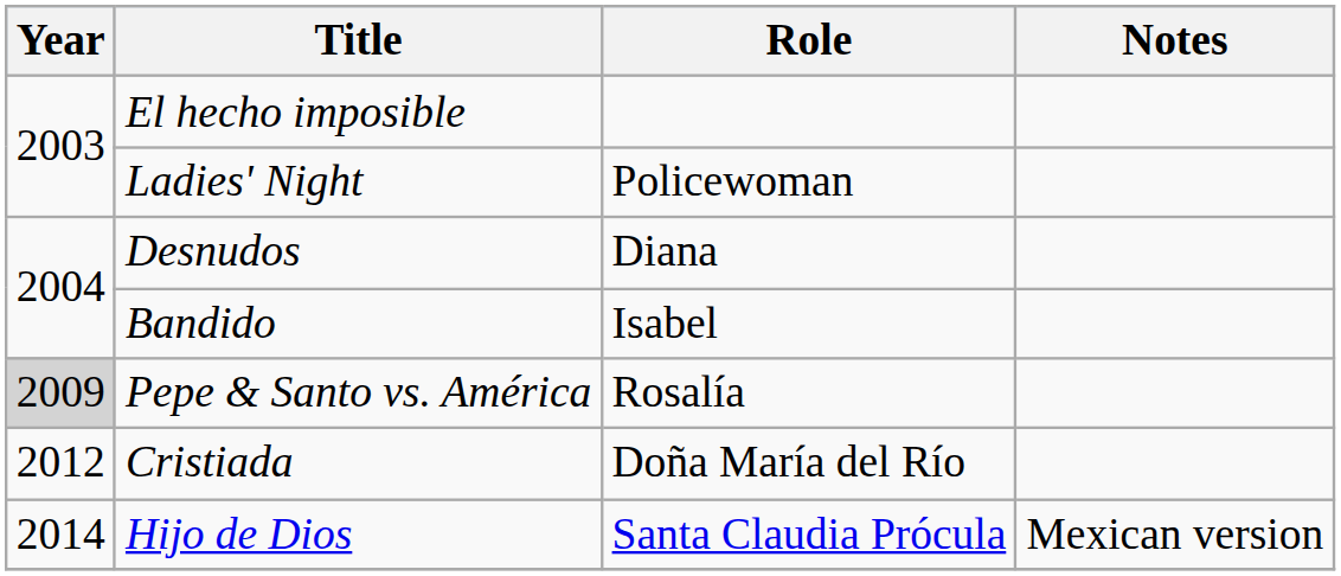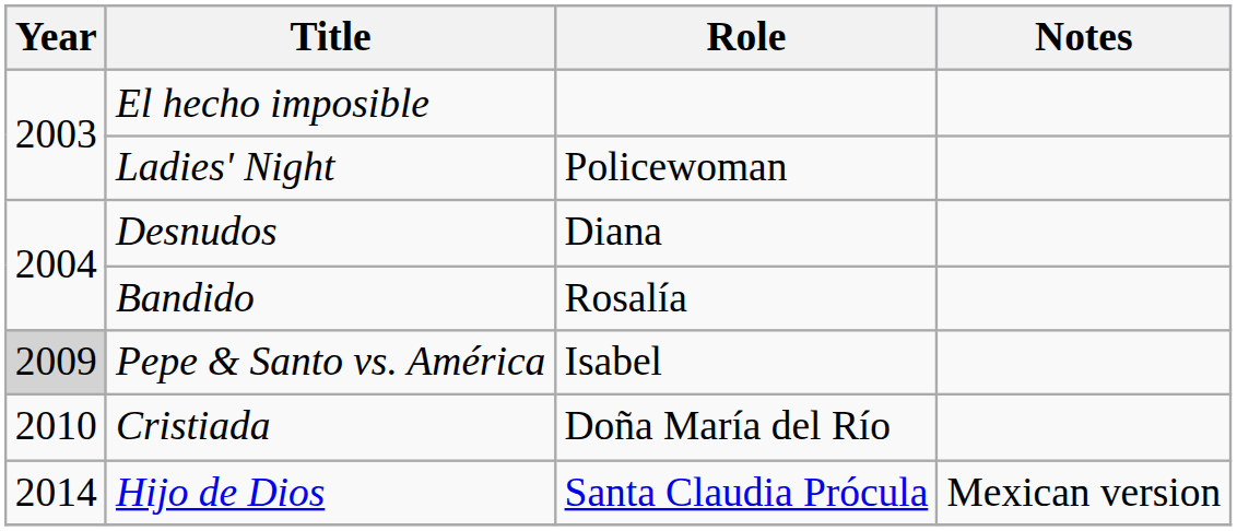Bandido | Role: Isabel -> Rosalía
Pepe & Santo vs. América | Role: Rosalía -> Isabel
Cristiada | Year: 2012 -> 2010
